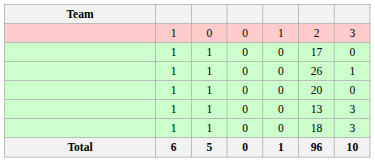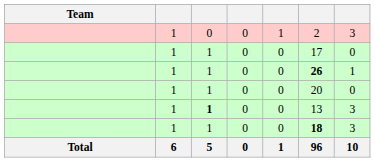row 4 | column 6: normal -> bold
row 6 | column 3: normal -> bold
row 7 | column 6: normal -> bold
